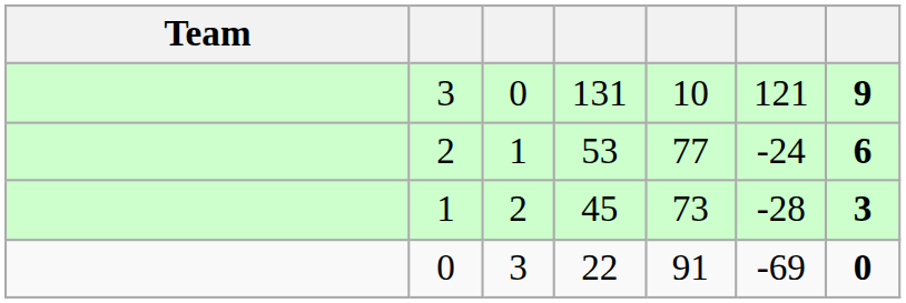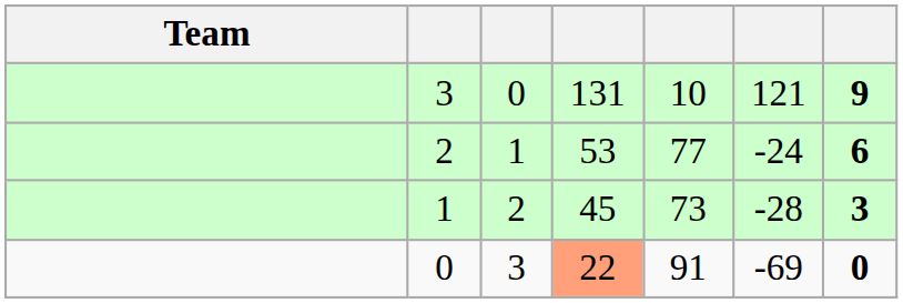row 5 | column 4: no background -> lightsalmon background
